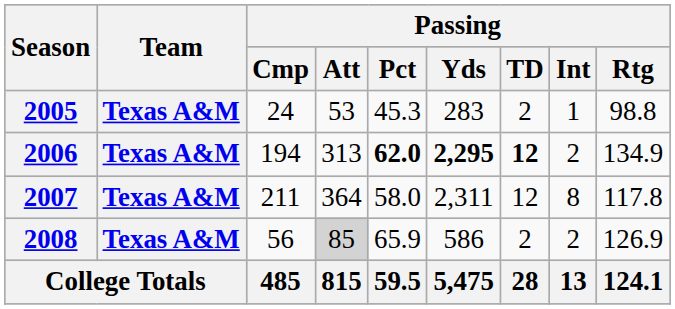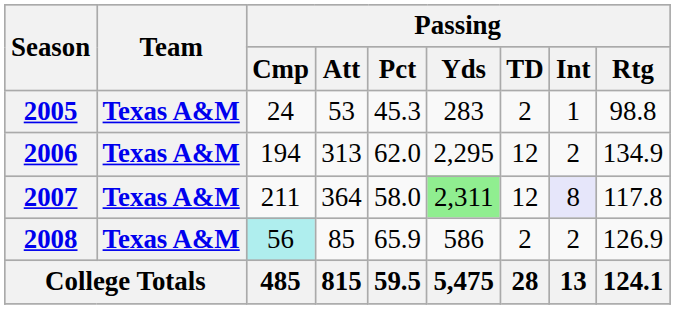2006 | Passing / Pct: bold -> normal
2006 | Passing / Yds: bold -> normal
2006 | Passing / TD: bold -> normal
2007 | Passing / Yds: no background -> lightgreen background
2007 | Passing / Int: no background -> lavender background
2008 | Passing / Cmp: no background -> paleturquoise background
2008 | Passing / Att: lightgrey background -> no background
